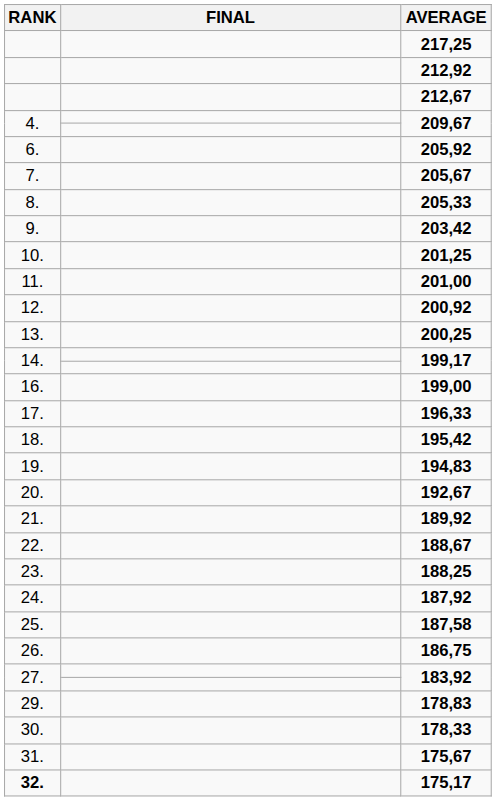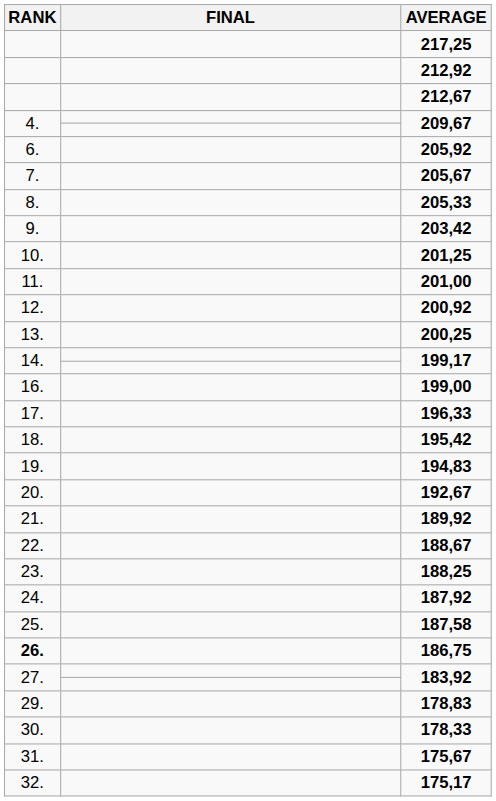186,75 | RANK: normal -> bold
175,17 | RANK: bold -> normal
